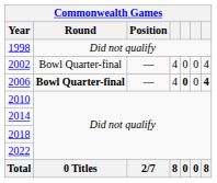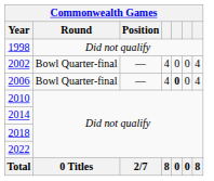2006 | Round: bold -> normal
2006 | column 7: bold -> normal
